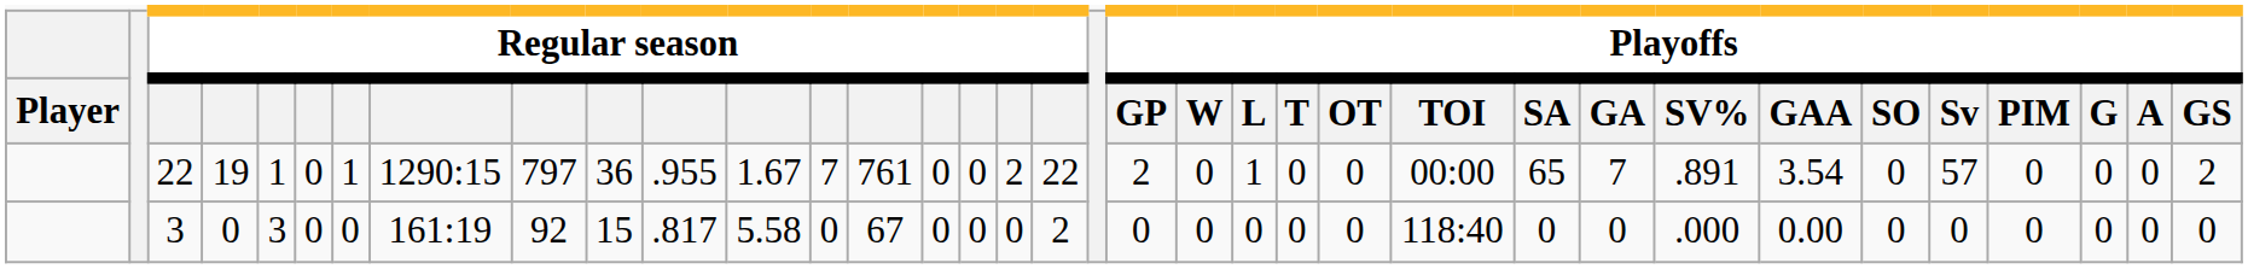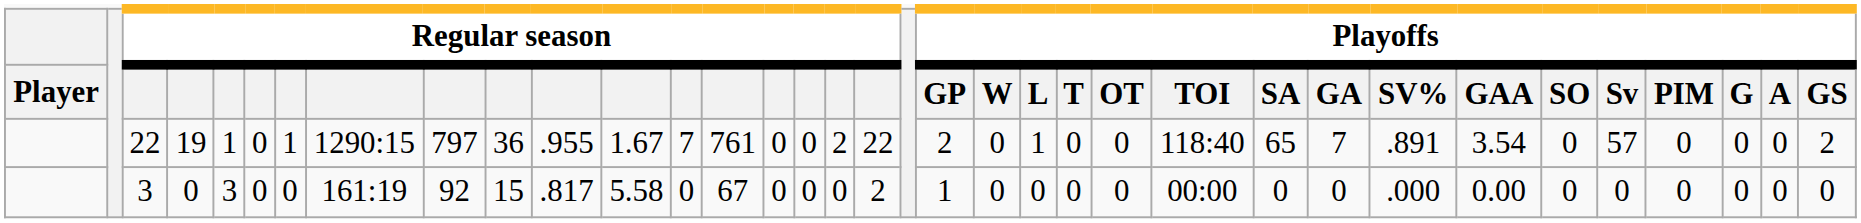row 3 | Playoffs / TOI: 00:00 -> 118:40
row 4 | Playoffs / GP: 0 -> 1
row 4 | Playoffs / TOI: 118:40 -> 00:00
